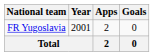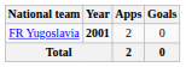FR Yugoslavia | Year: normal -> bold
